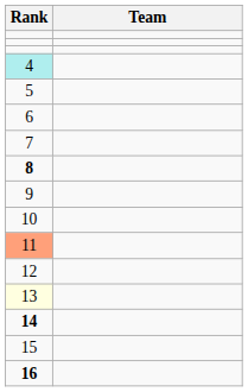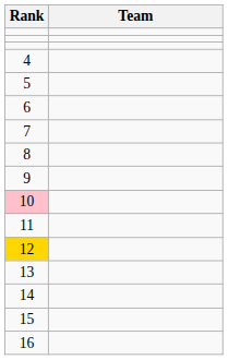row 5 | Rank: paleturquoise background -> no background
row 9 | Rank: bold -> normal
row 11 | Rank: no background -> pink background
row 12 | Rank: lightsalmon background -> no background
row 13 | Rank: no background -> gold background
row 14 | Rank: lightyellow background -> no background
row 15 | Rank: bold -> normal
row 17 | Rank: bold -> normal
